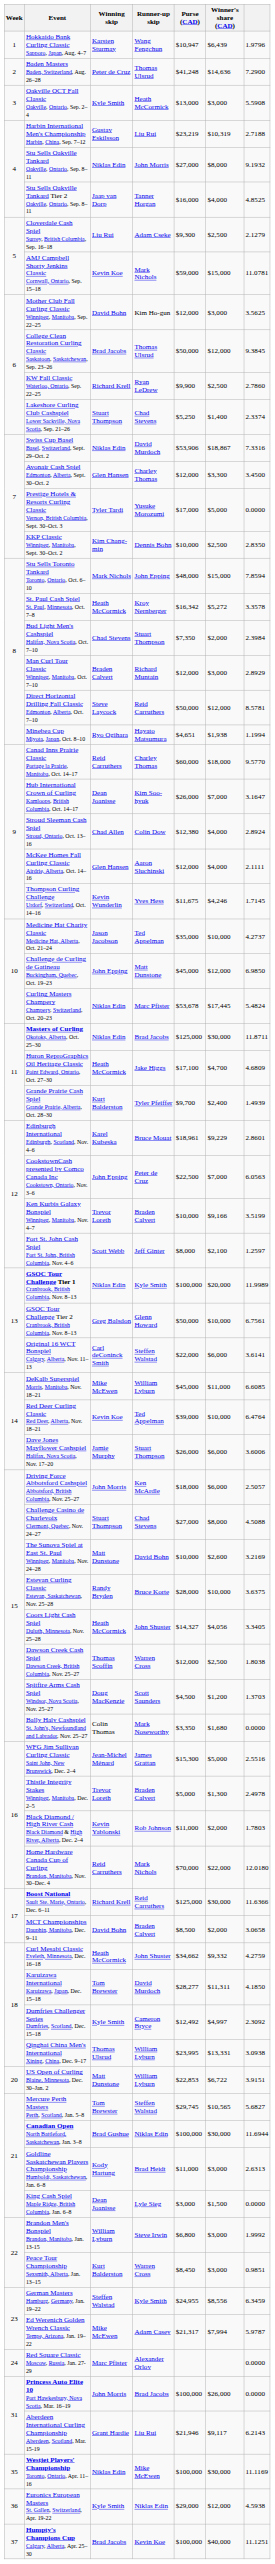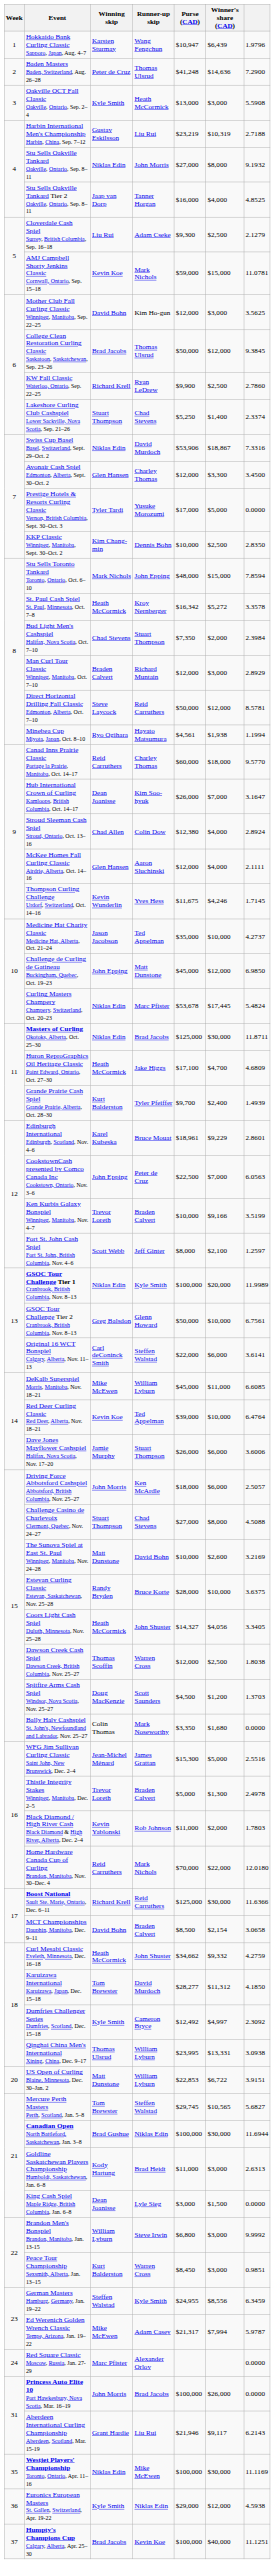Minebea Cup Miyota, Japan, Oct. 8–10 | Purse (CAD): $4,651 -> $4,561
MCT Championships Dauphin, Manitoba, Dec. 9–11 | Winner's share (CAD): $2,000 -> $2,154
Karuizawa International Karuizawa, Japan, Dec. 15–18 | Winner's share (CAD): $11,311 -> $11,312
Brandon Men's Bonspiel Brandon, Manitoba, Jan. 13-15 | column 7: 1.9992 -> 9.9992
